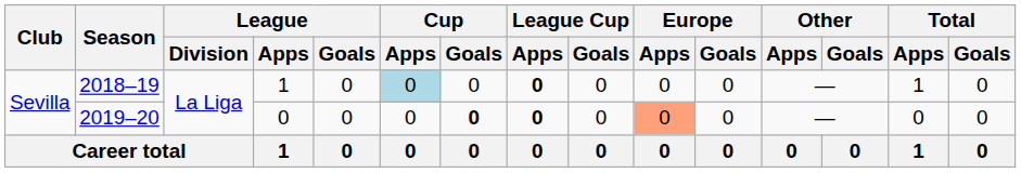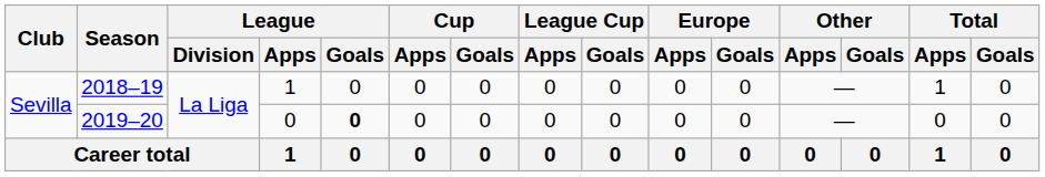2018–19 | Cup / Apps: lightblue background -> no background
2018–19 | League Cup / Apps: bold -> normal
2019–20 | League / Goals: normal -> bold
2019–20 | Cup / Goals: bold -> normal
2019–20 | League Cup / Apps: bold -> normal
2019–20 | Europe / Apps: lightsalmon background -> no background
